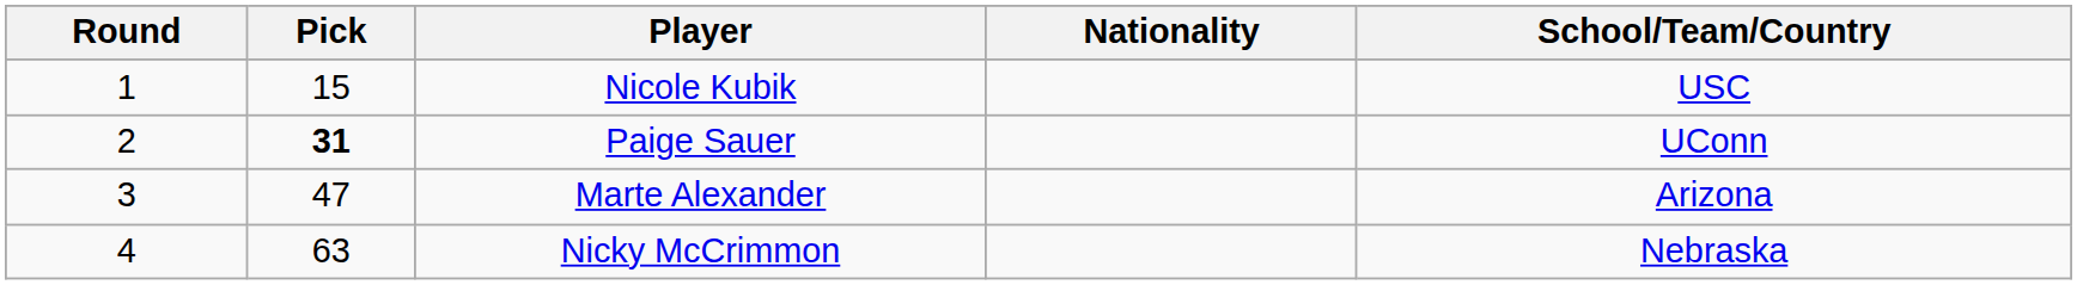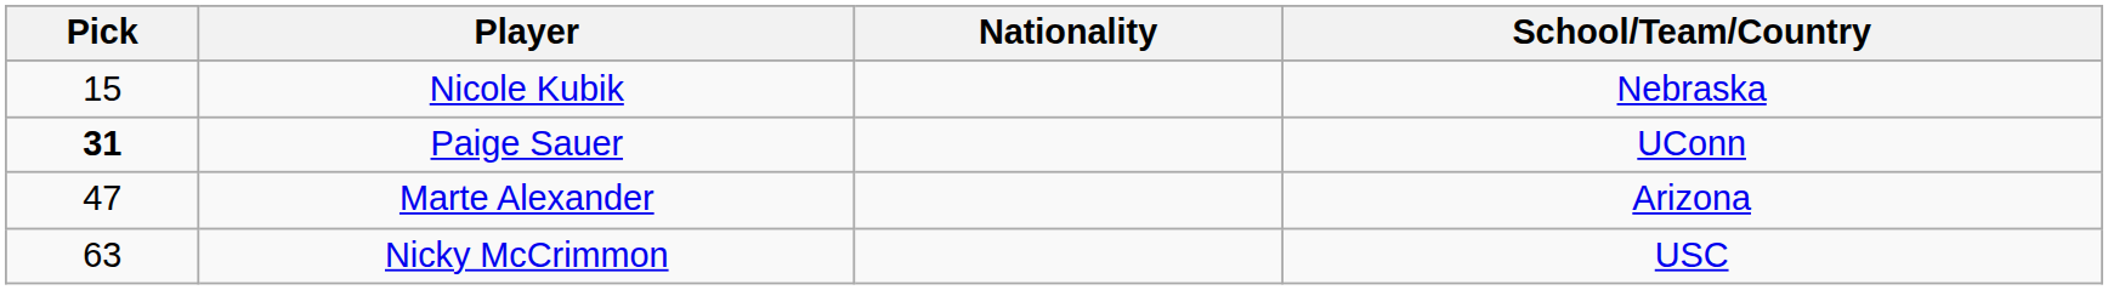- column: Round | 1 | 2 | 3 | 4
Nicole Kubik | School/Team/Country: USC -> Nebraska
Nicky McCrimmon | School/Team/Country: Nebraska -> USC
